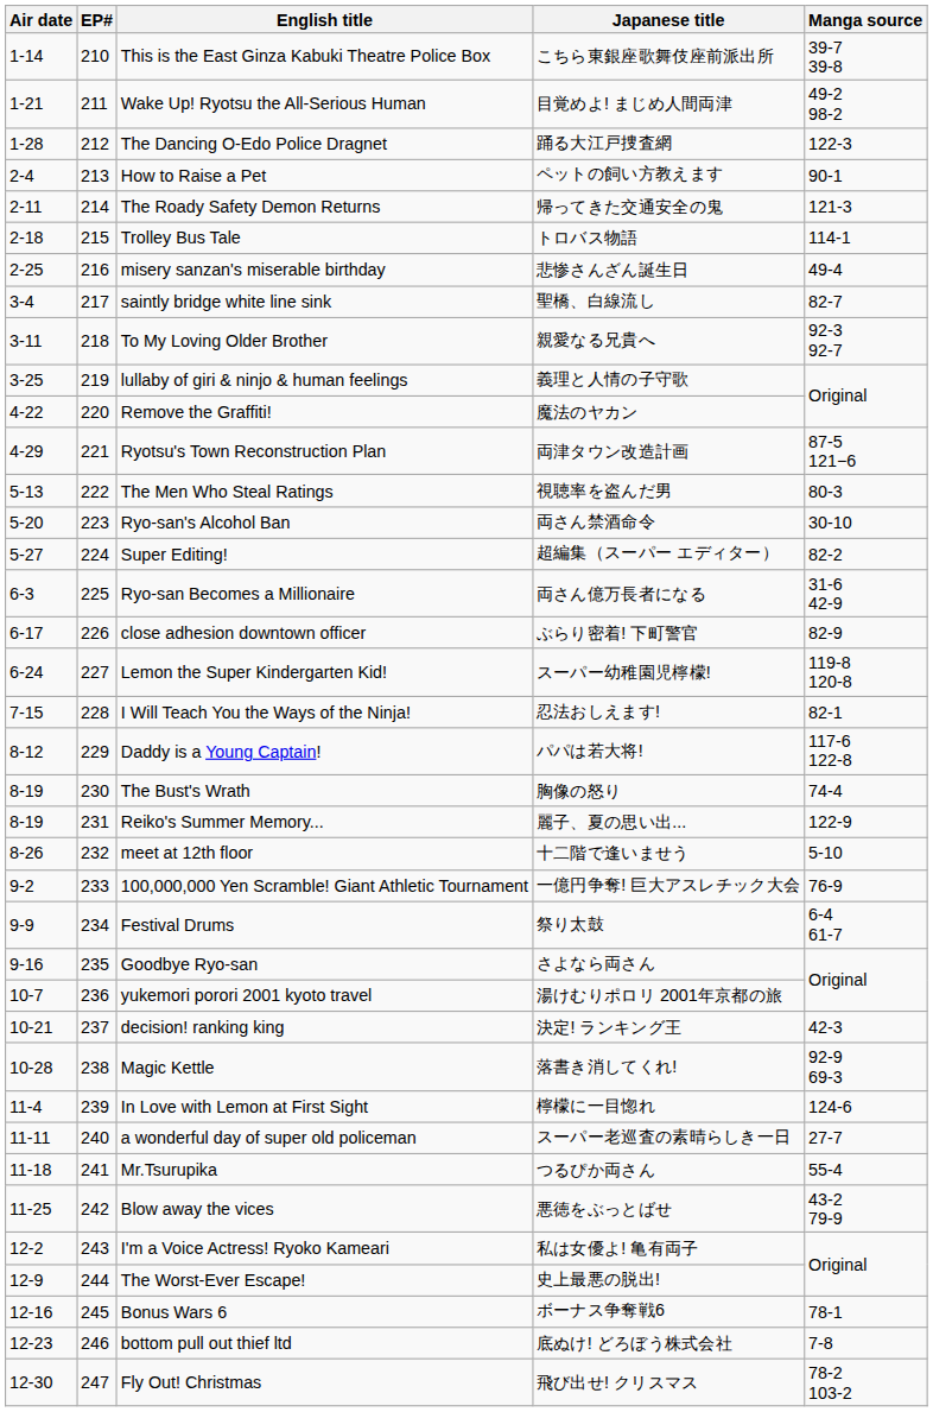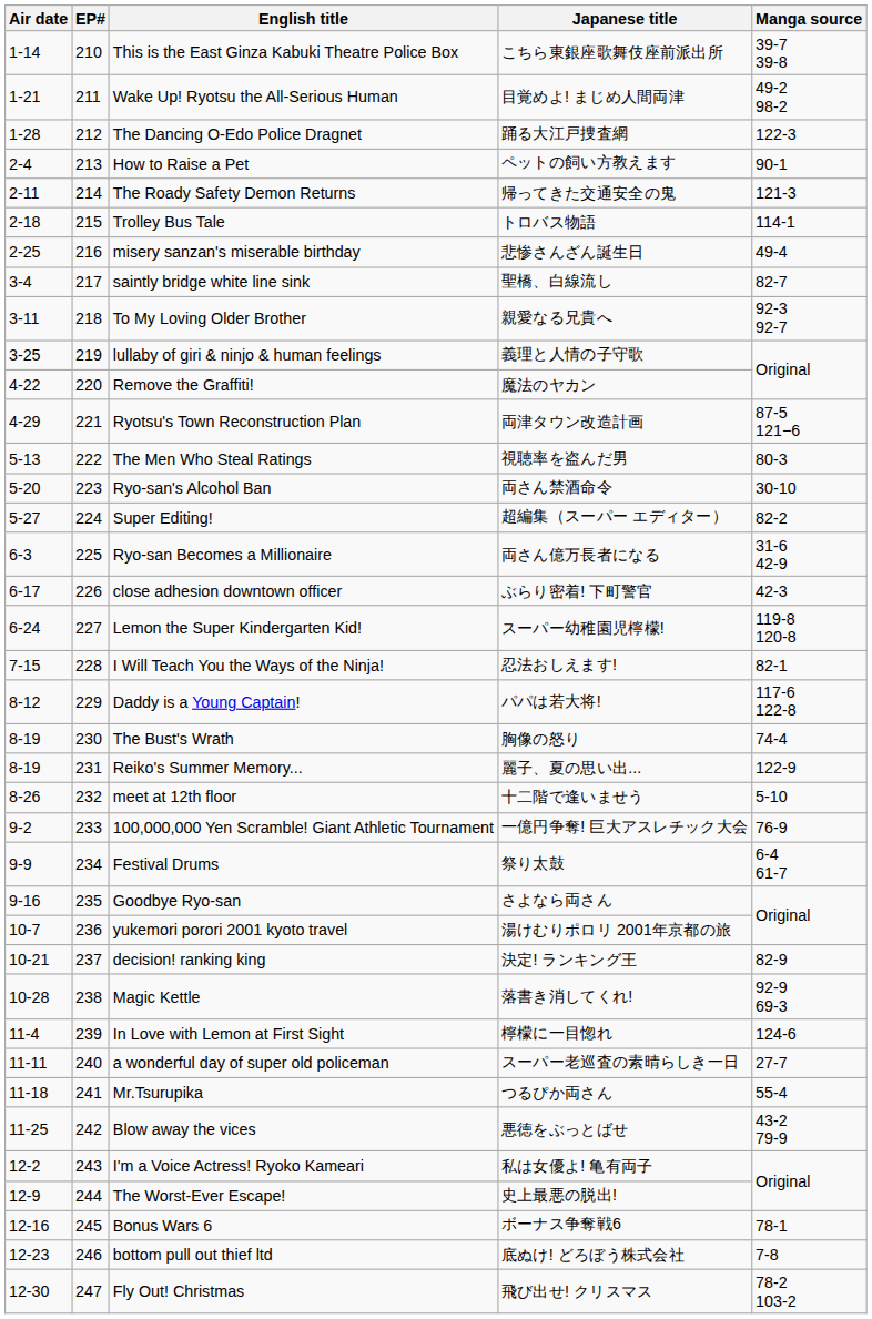close adhesion downtown officer | Manga source: 82-9 -> 42-3
decision! ranking king | Manga source: 42-3 -> 82-9
